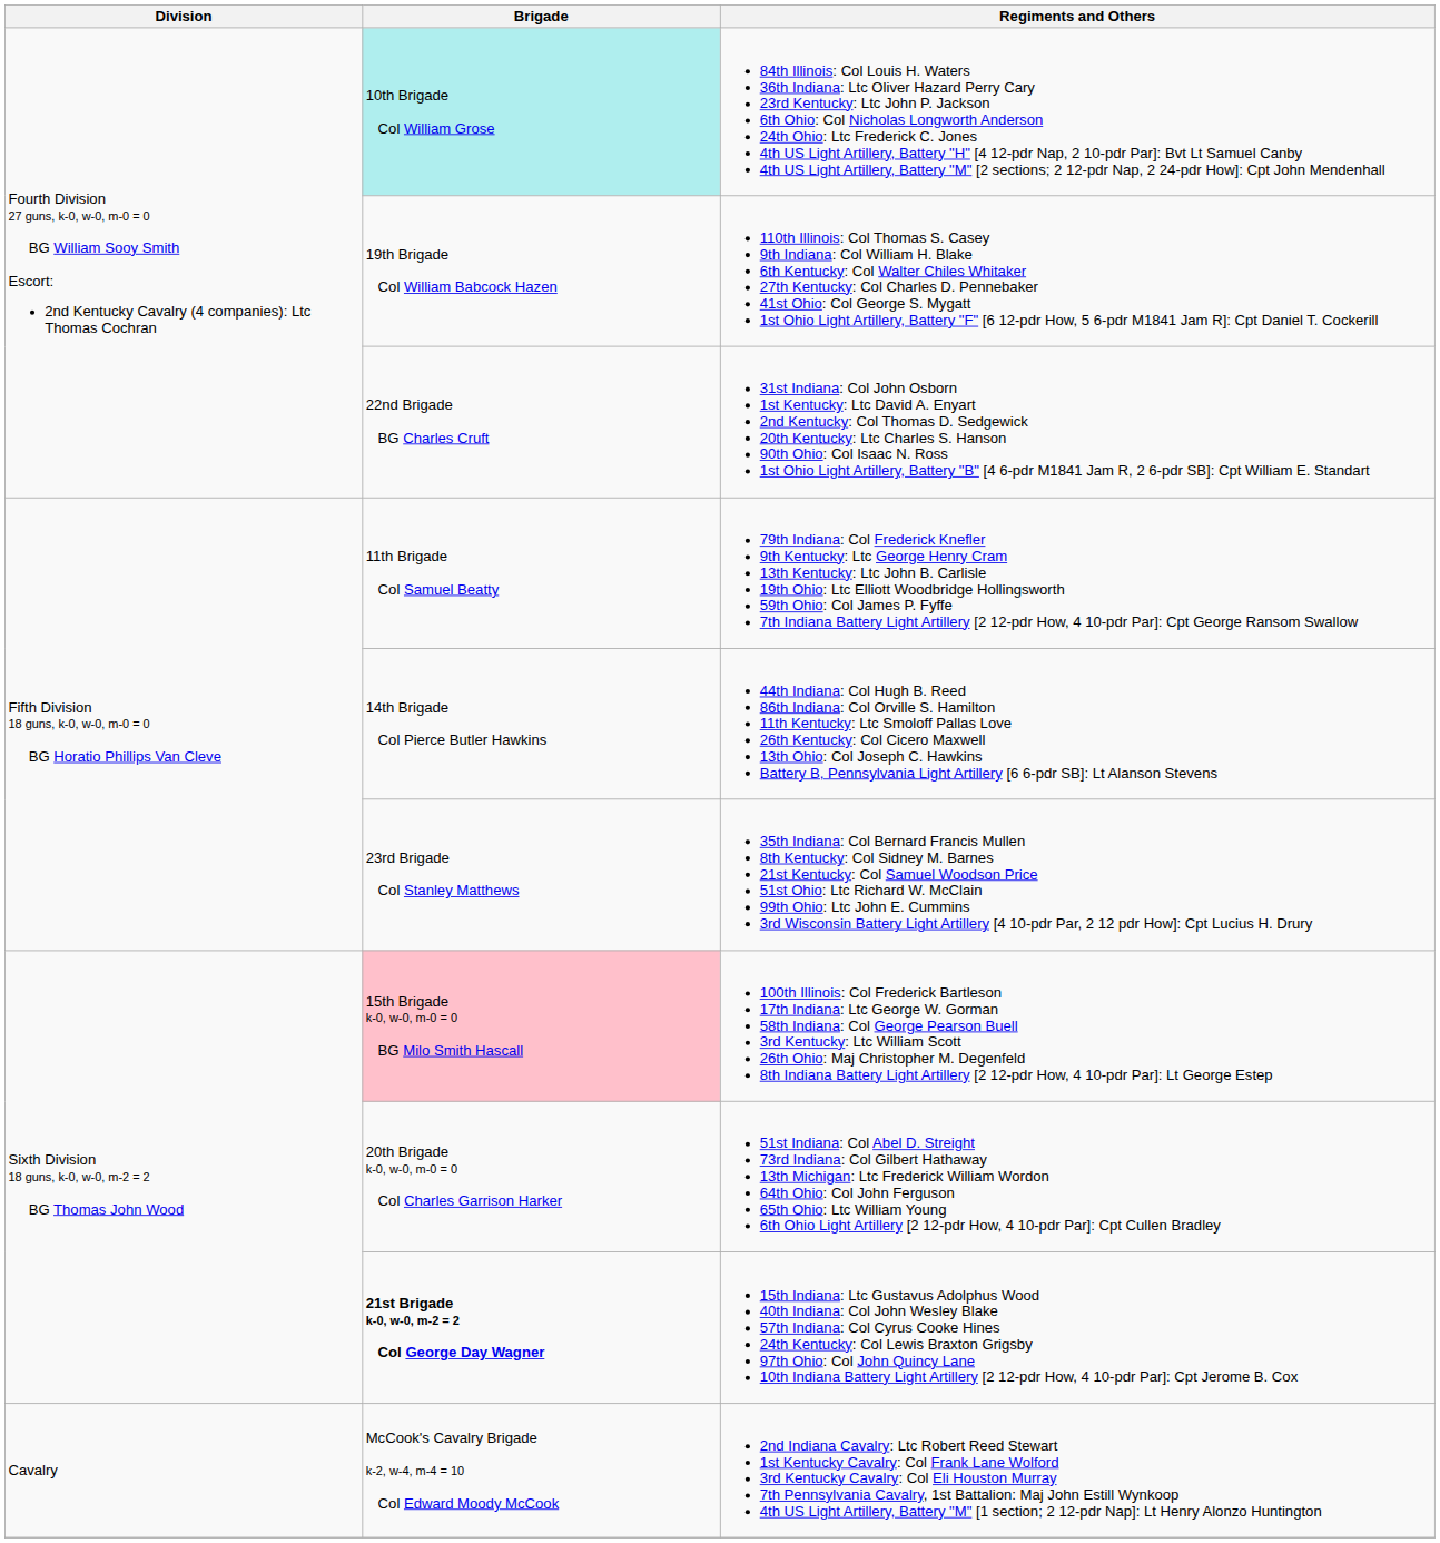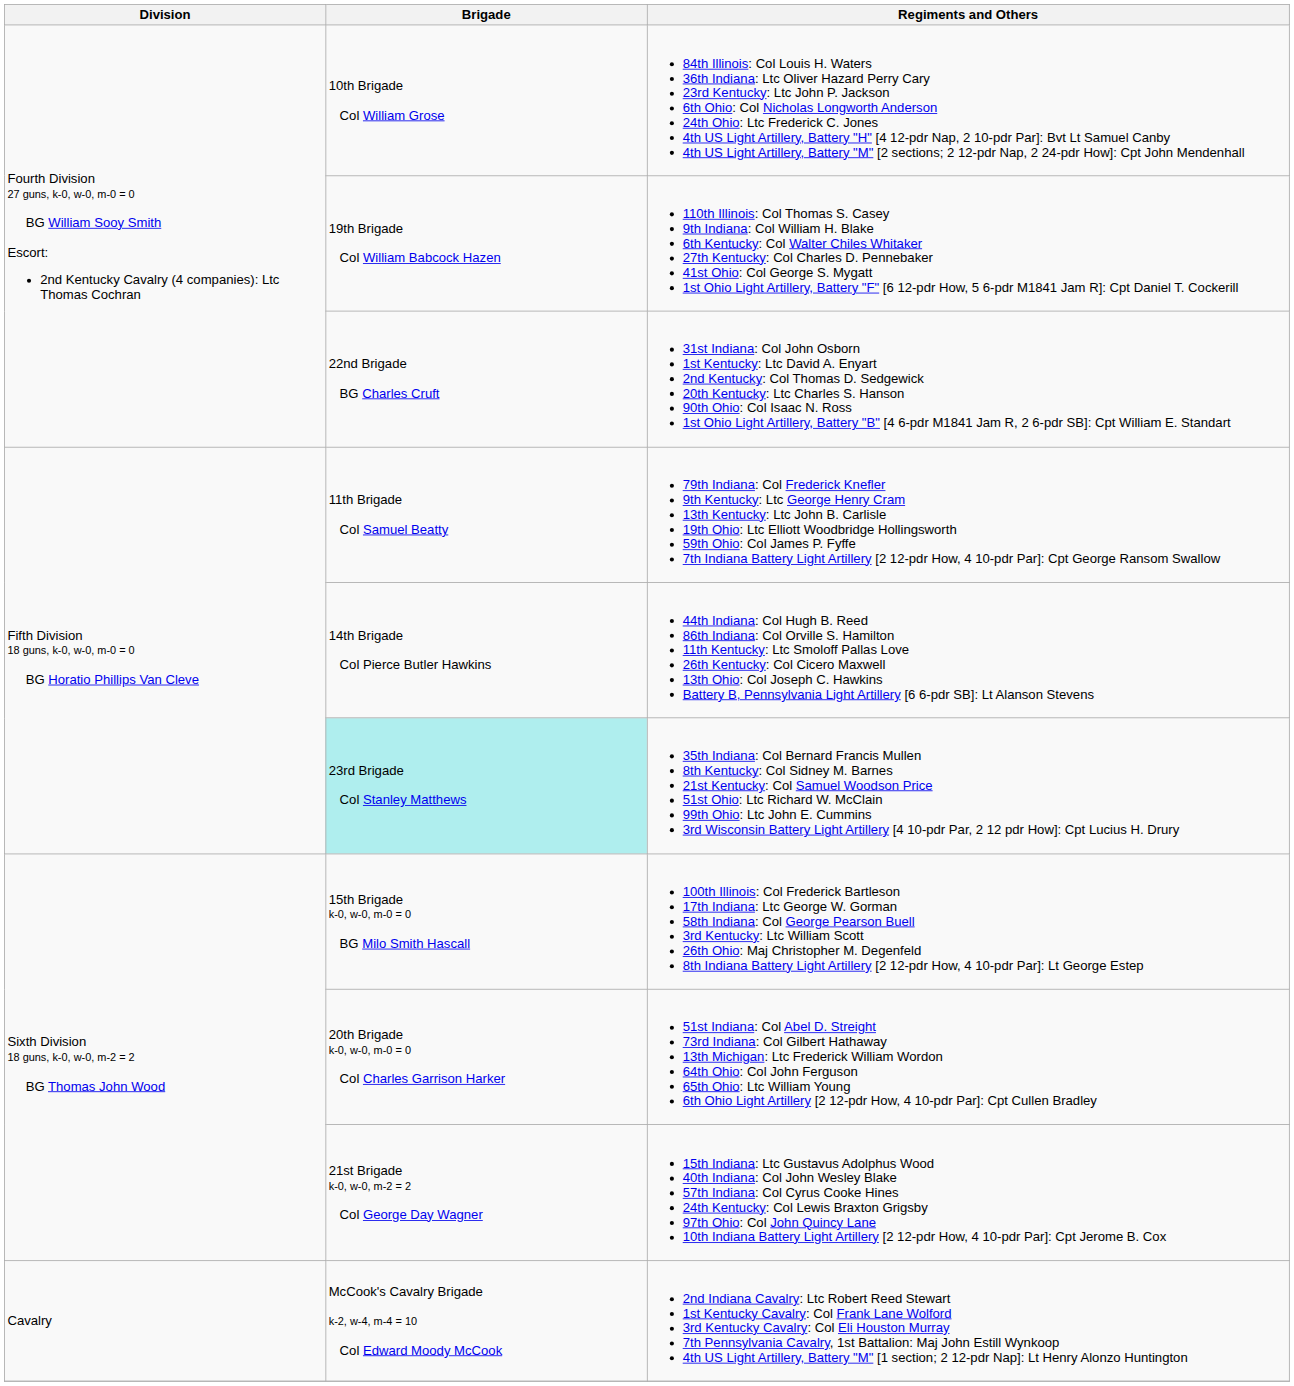10th Brigade Col William Grose | Brigade: paleturquoise background -> no background
23rd Brigade Col Stanley Matthews | Brigade: no background -> paleturquoise background
15th Brigade k-0, w-0, m-0 = 0 BG Milo Smith Hascall | Brigade: pink background -> no background
21st Brigade k-0, w-0, m-2 = 2 Col George Day Wagner | Brigade: bold -> normal
